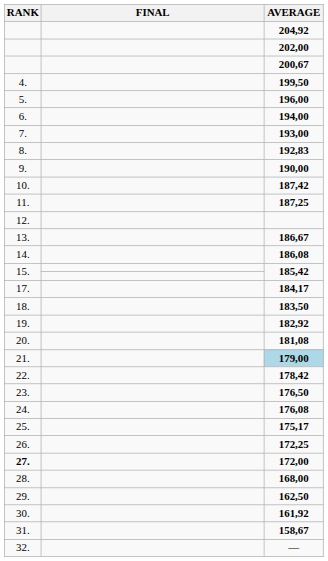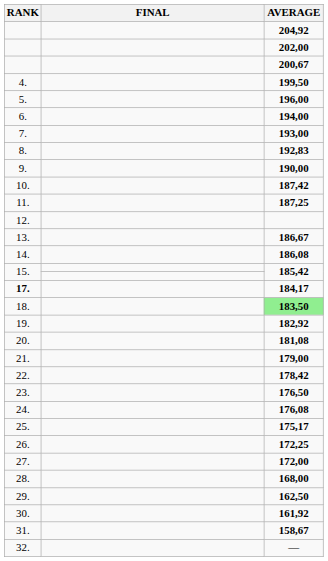184,17 | RANK: normal -> bold
183,50 | AVERAGE: no background -> lightgreen background
179,00 | AVERAGE: lightblue background -> no background
172,00 | RANK: bold -> normal
